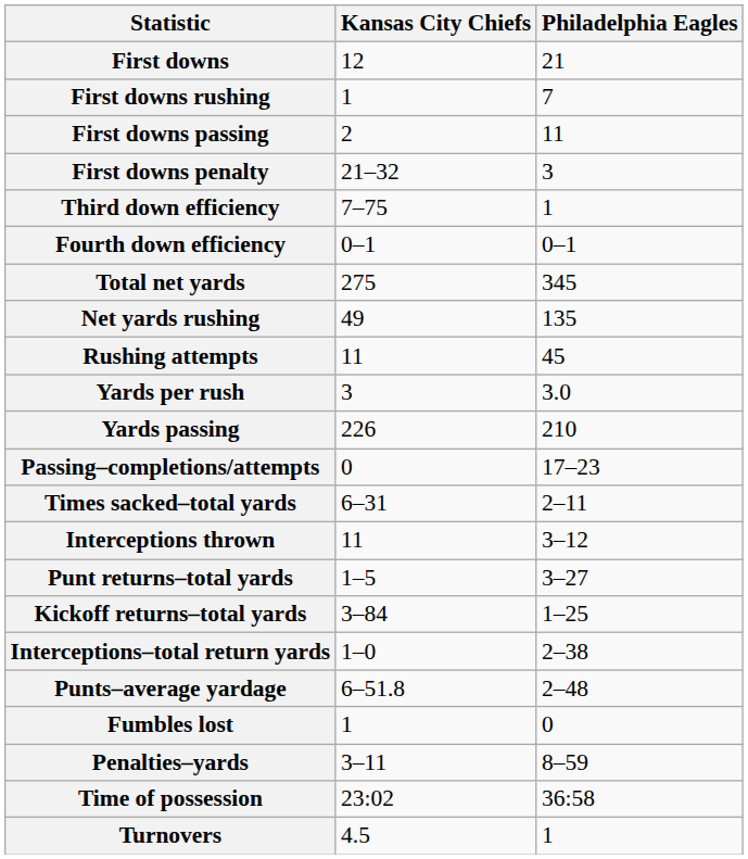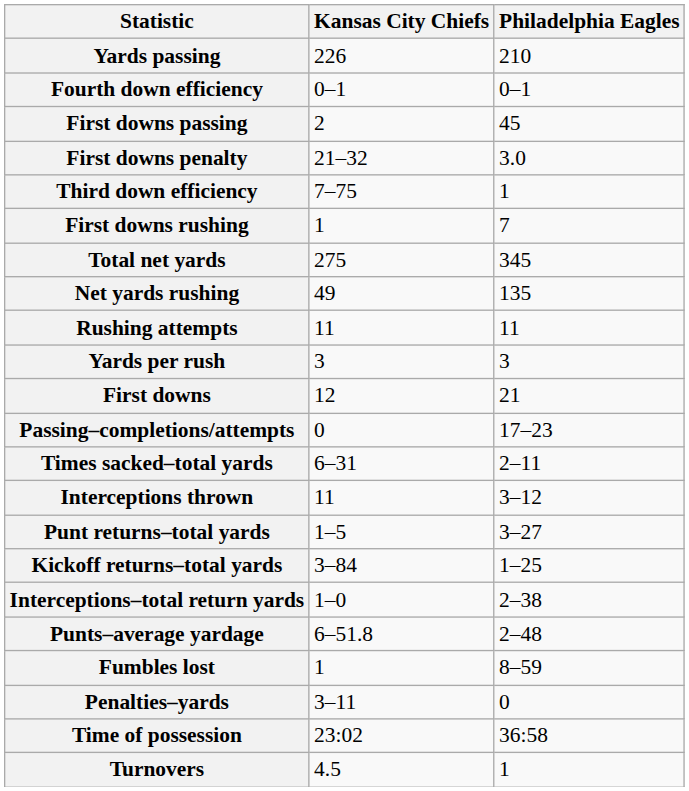rows swapped: First downs <-> Yards passing
rows swapped: First downs rushing <-> Fourth down efficiency
First downs passing | Philadelphia Eagles: 11 -> 45
First downs penalty | Philadelphia Eagles: 3 -> 3.0
Rushing attempts | Philadelphia Eagles: 45 -> 11
Yards per rush | Philadelphia Eagles: 3.0 -> 3
Fumbles lost | Philadelphia Eagles: 0 -> 8–59
Penalties–yards | Philadelphia Eagles: 8–59 -> 0
